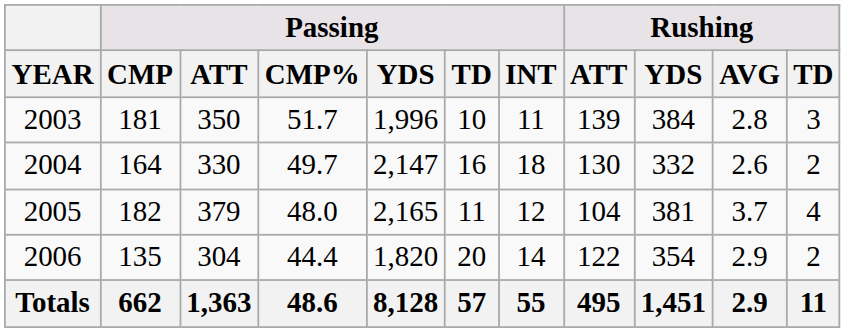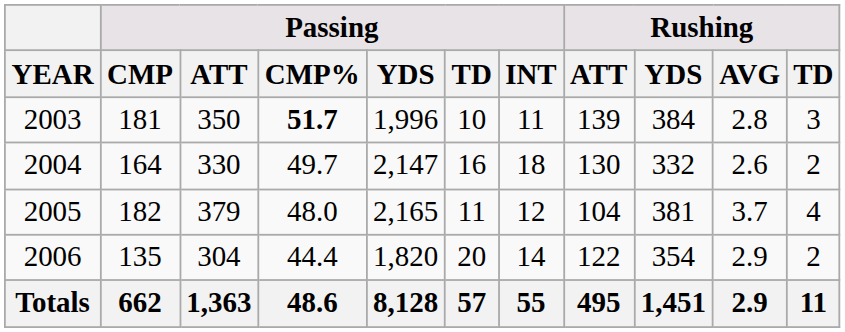2003 | Passing / CMP%: normal -> bold
